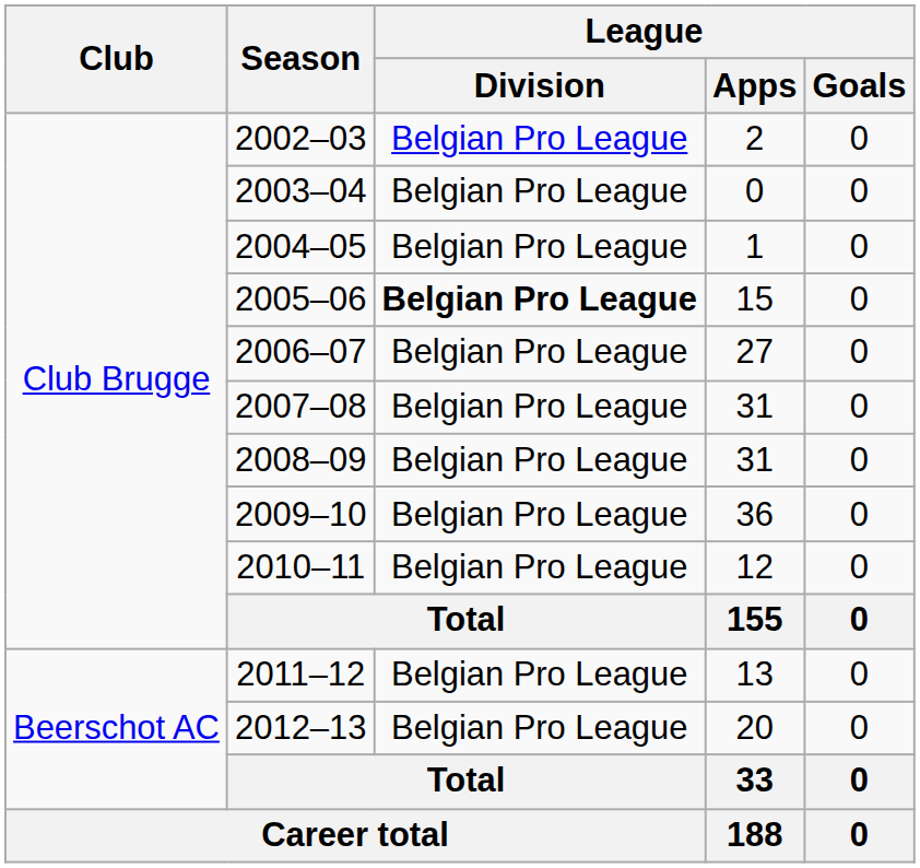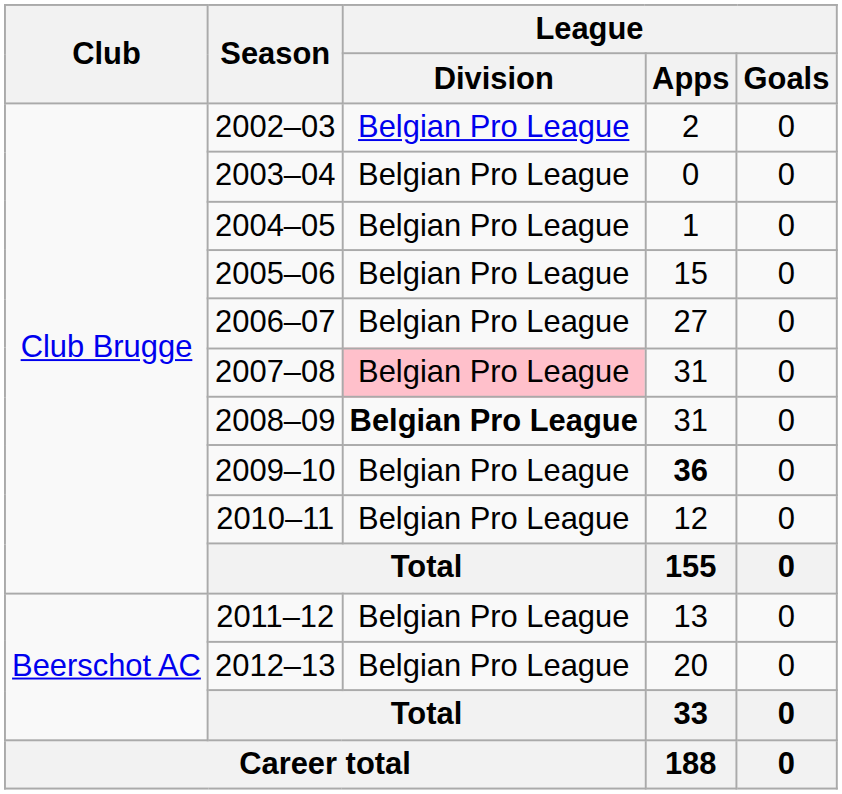2005–06 | League / Division: bold -> normal
2007–08 | League / Division: no background -> pink background
2008–09 | League / Division: normal -> bold
2009–10 | League / Apps: normal -> bold
